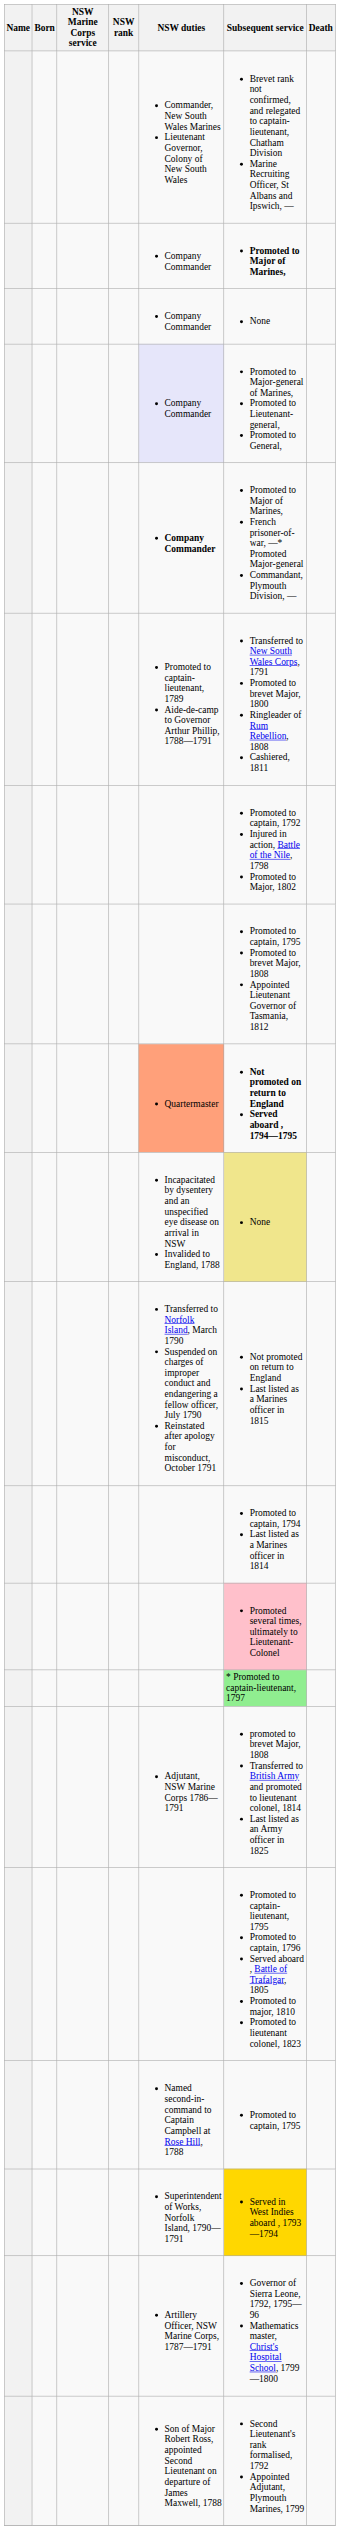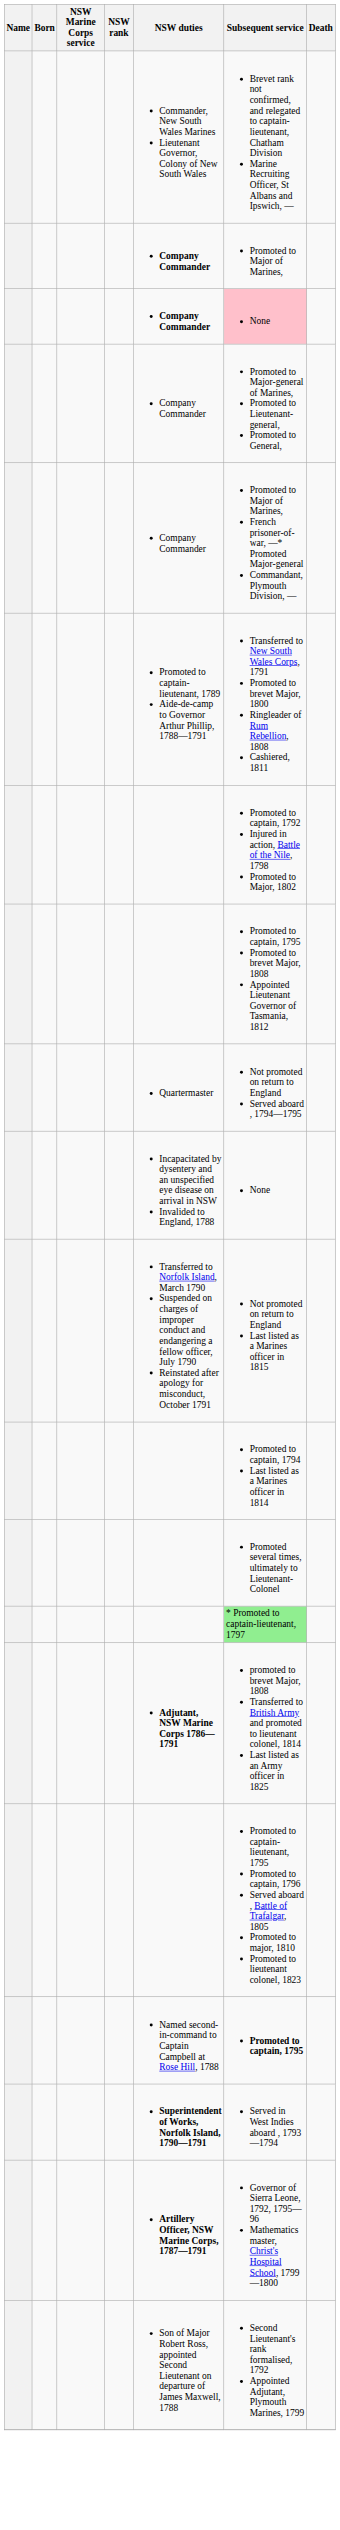row 3 | NSW duties: normal -> bold
row 3 | Subsequent service: bold -> normal
row 4 | NSW duties: normal -> bold
row 4 | Subsequent service: no background -> pink background
row 5 | NSW duties: lavender background -> no background
row 6 | NSW duties: bold -> normal
row 10 | NSW duties: lightsalmon background -> no background
row 10 | Subsequent service: bold -> normal
row 11 | Subsequent service: khaki background -> no background
row 14 | Subsequent service: pink background -> no background
row 16 | NSW duties: normal -> bold
row 18 | Subsequent service: normal -> bold
row 19 | NSW duties: normal -> bold
row 19 | Subsequent service: gold background -> no background
row 20 | NSW duties: normal -> bold
